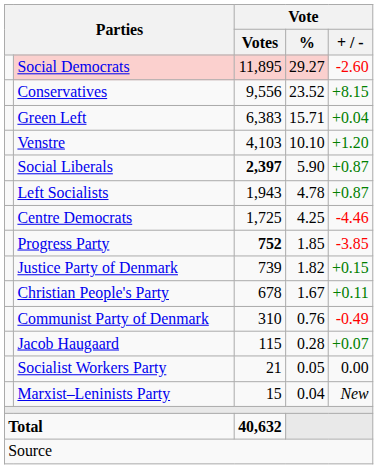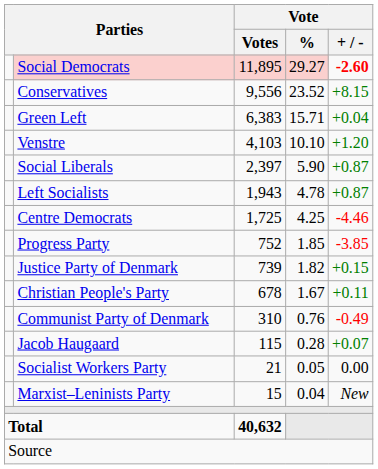Social Democrats | Vote / + / -: normal -> bold
Social Liberals | Vote / Votes: bold -> normal
Progress Party | Vote / Votes: bold -> normal
